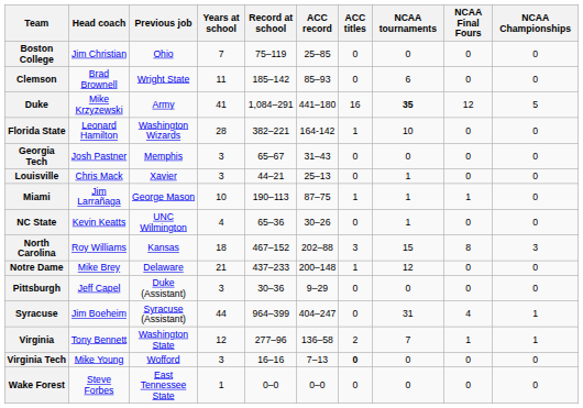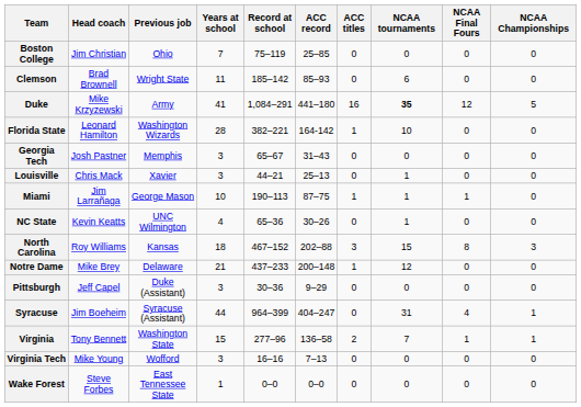Virginia | Years at school: 12 -> 15
Virginia Tech | ACC titles: bold -> normal
